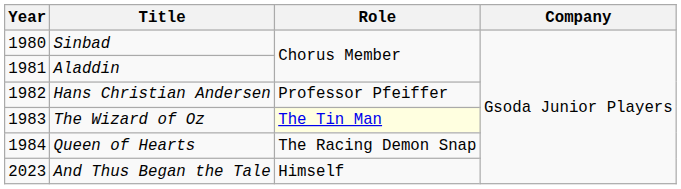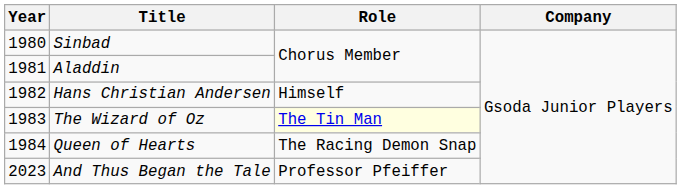Hans Christian Andersen | Role: Professor Pfeiffer -> Himself
And Thus Began the Tale | Role: Himself -> Professor Pfeiffer
